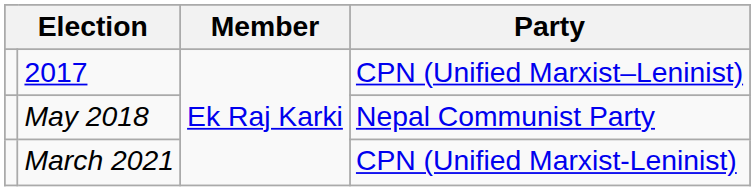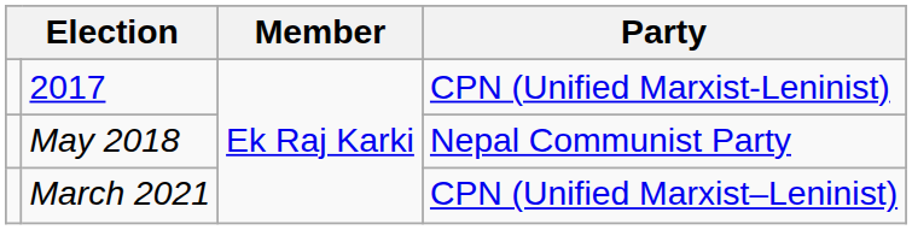2017 | Party: CPN (Unified Marxist–Leninist) -> CPN (Unified Marxist-Leninist)
March 2021 | Party: CPN (Unified Marxist-Leninist) -> CPN (Unified Marxist–Leninist)
